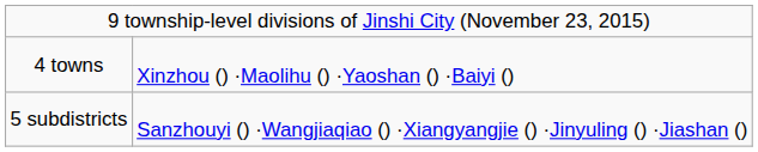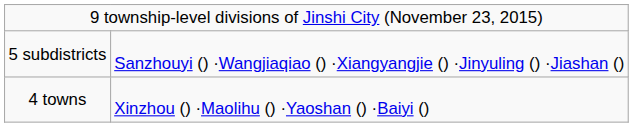rows swapped: 5 subdistricts <-> 4 towns
